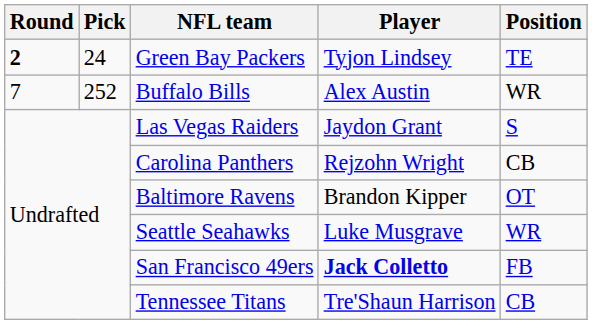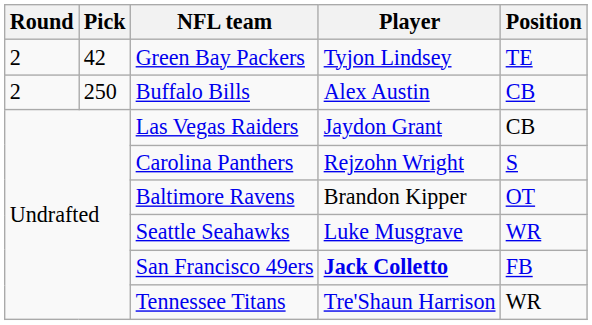Green Bay Packers | Round: bold -> normal
Green Bay Packers | Pick: 24 -> 42
Buffalo Bills | Round: 7 -> 2
Buffalo Bills | Pick: 252 -> 250
Buffalo Bills | Position: WR -> CB
Las Vegas Raiders | Position: S -> CB
Carolina Panthers | Position: CB -> S
Tennessee Titans | Position: CB -> WR
